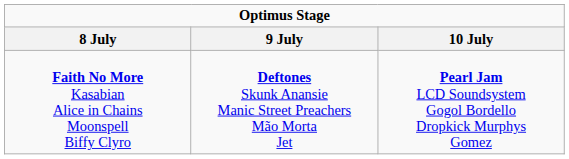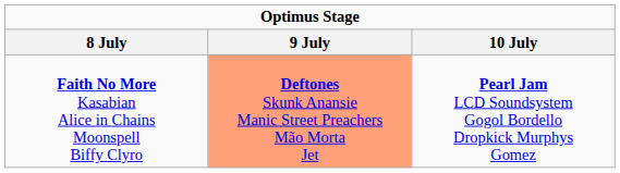Faith No More Kasabian Alice in Chains Moonspell Biffy Clyro | 9 July: no background -> lightsalmon background
